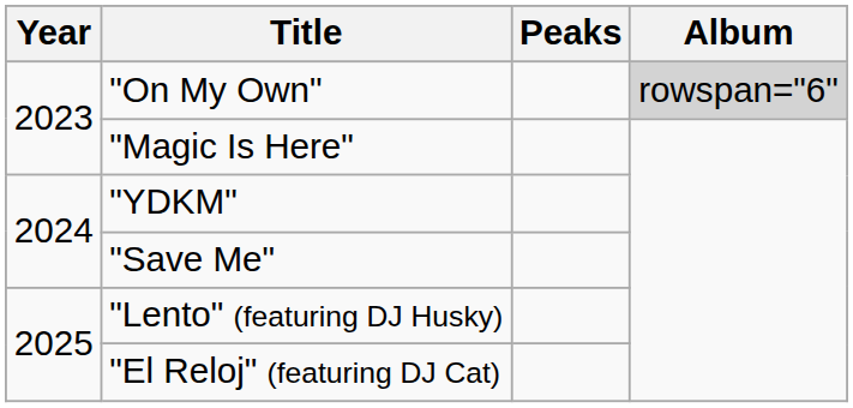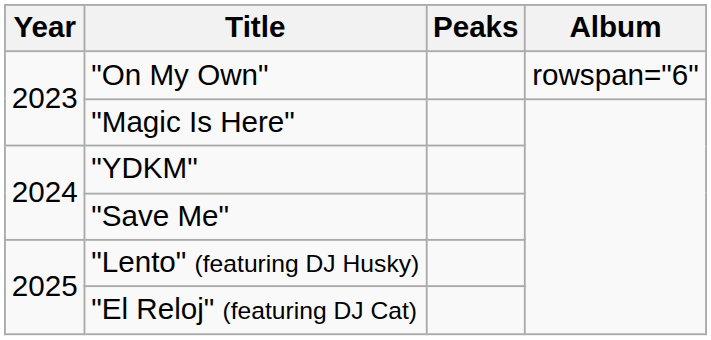"On My Own" | Album: lightgrey background -> no background
